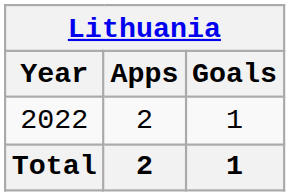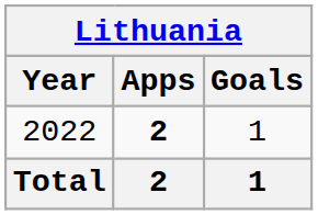2022 | Apps: normal -> bold
